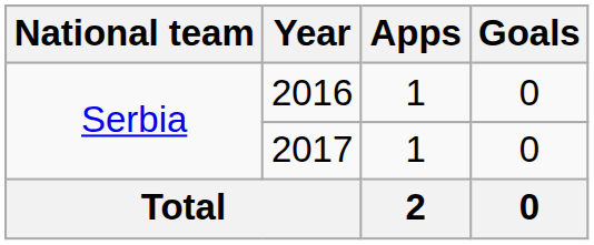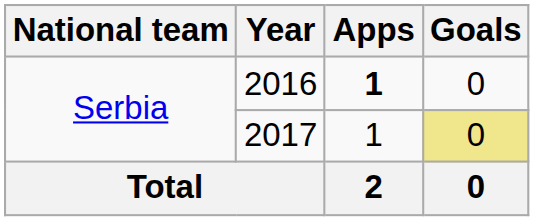2016 | Apps: normal -> bold
2017 | Goals: no background -> khaki background
